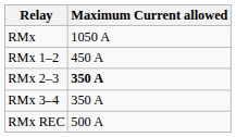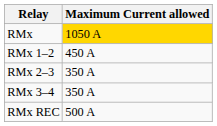RMx | Maximum Current allowed: no background -> gold background
RMx 2–3 | Maximum Current allowed: bold -> normal
